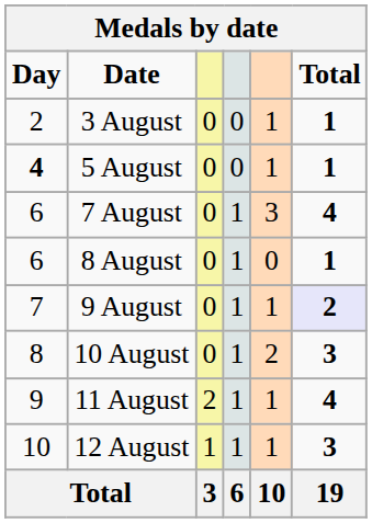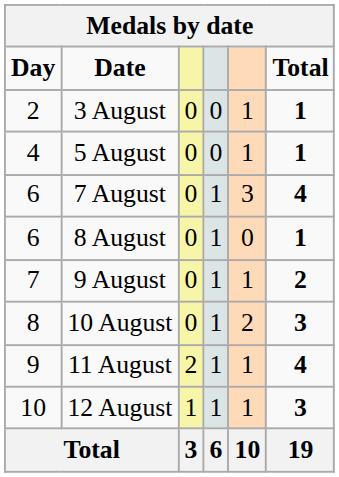5 August | Day: bold -> normal
9 August | Total: lavender background -> no background
